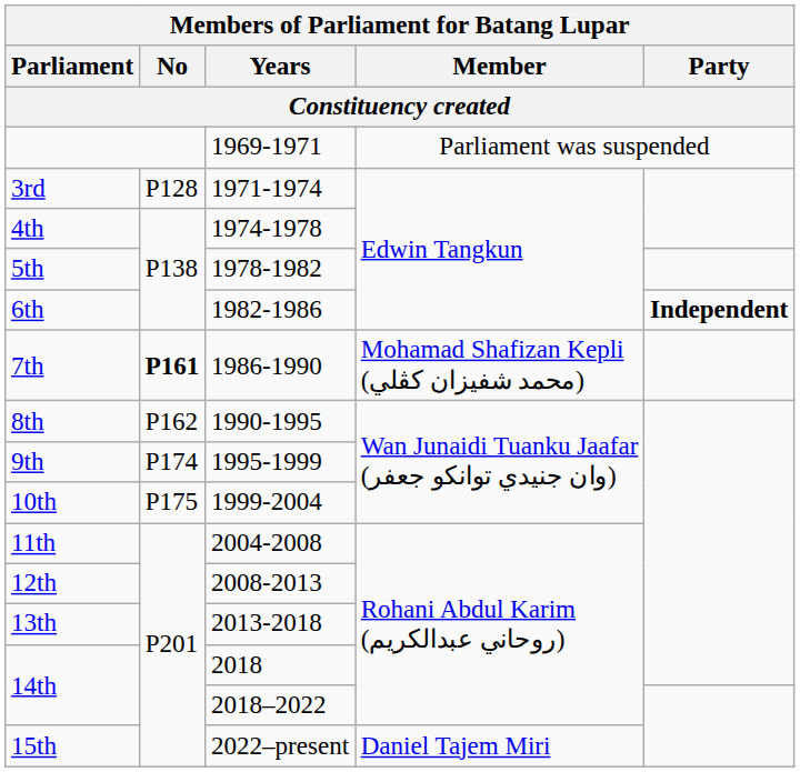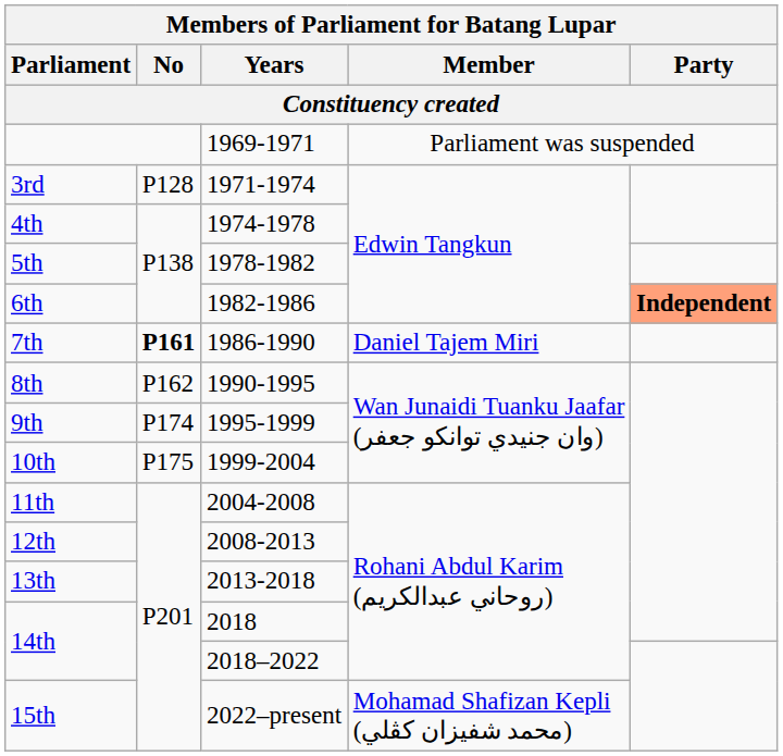6th | Party: no background -> lightsalmon background
7th | Member: Mohamad Shafizan Kepli (محمد شفيزان كڤلي) -> Daniel Tajem Miri
15th | Member: Daniel Tajem Miri -> Mohamad Shafizan Kepli (محمد شفيزان كڤلي)
